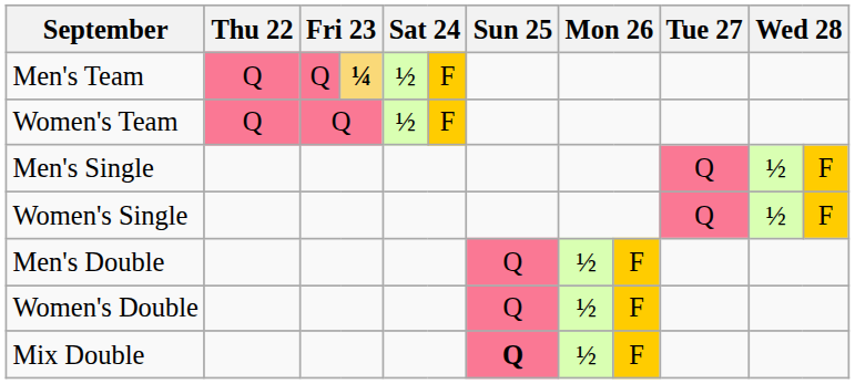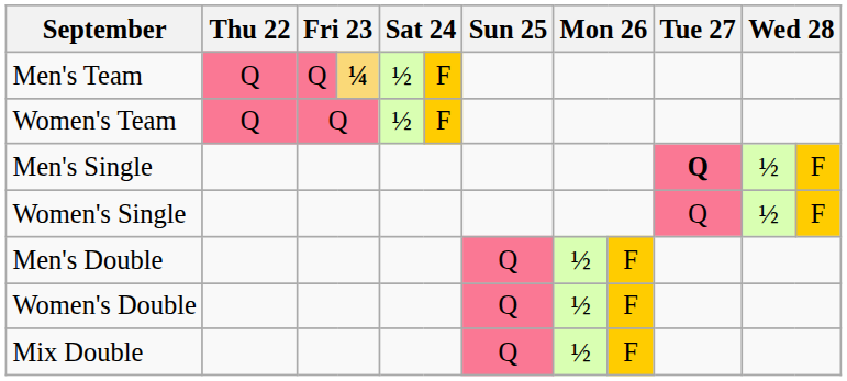Men's Single | Tue 27: normal -> bold
Mix Double | Sun 25: bold -> normal
